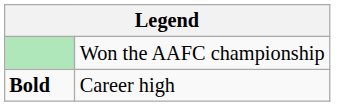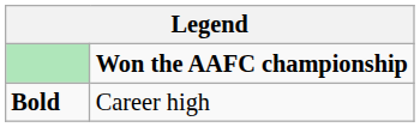row 2 | column 2: normal -> bold
